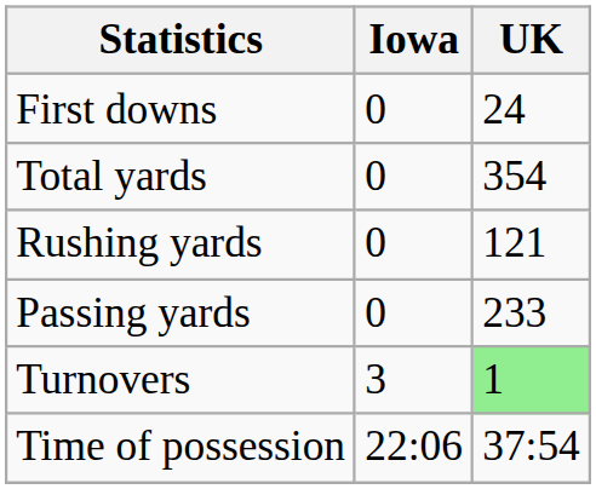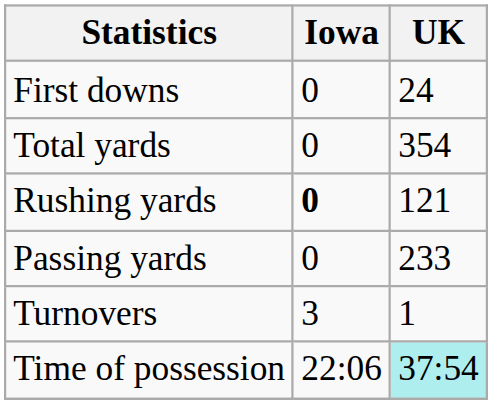Rushing yards | Iowa: normal -> bold
Turnovers | UK: lightgreen background -> no background
Time of possession | UK: no background -> paleturquoise background
